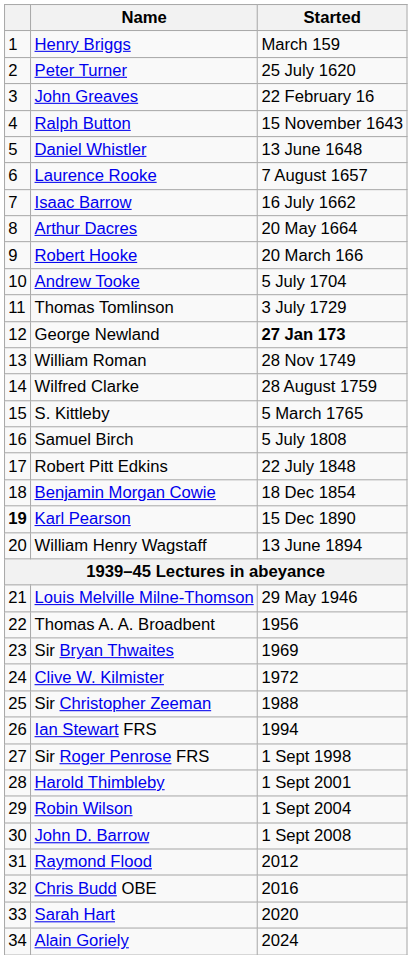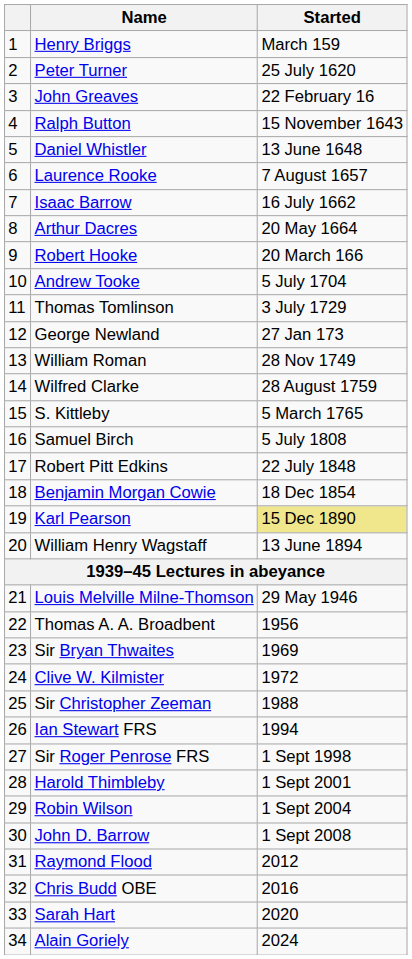George Newland | Started: bold -> normal
Karl Pearson | column 1: bold -> normal
Karl Pearson | Started: no background -> khaki background
